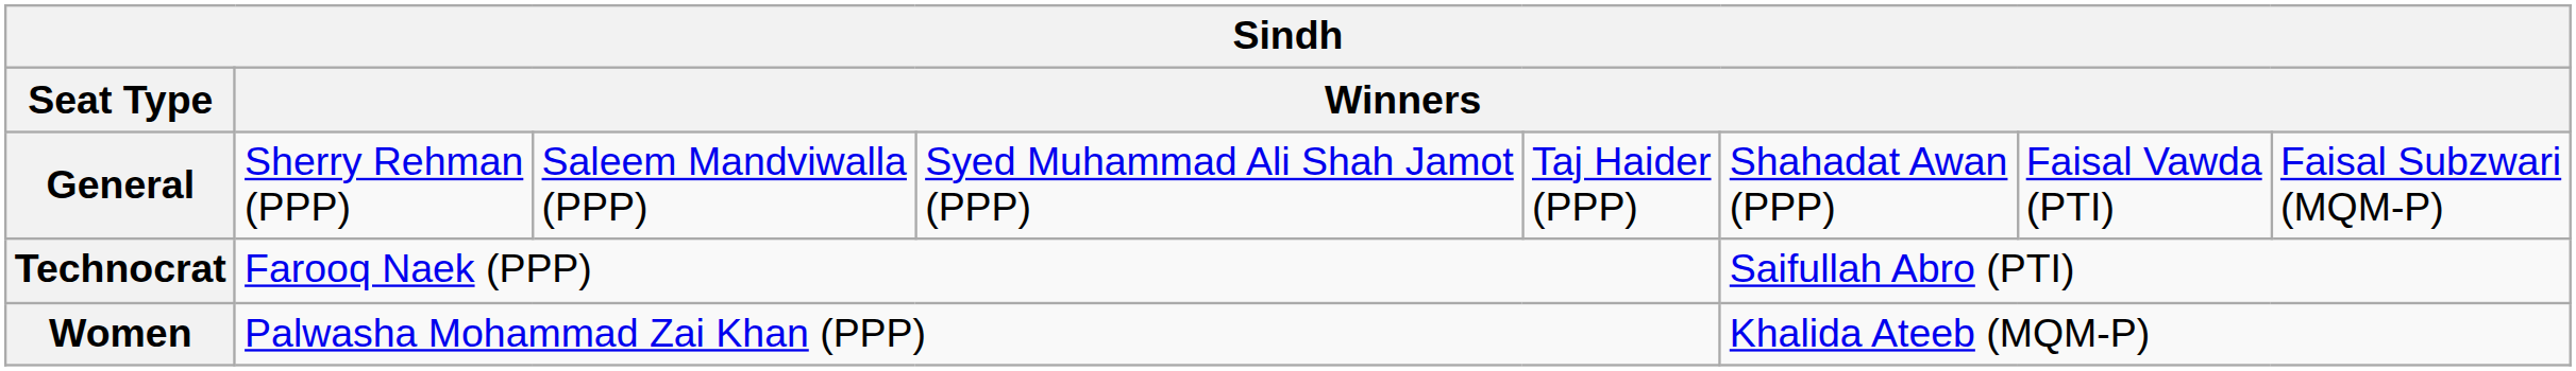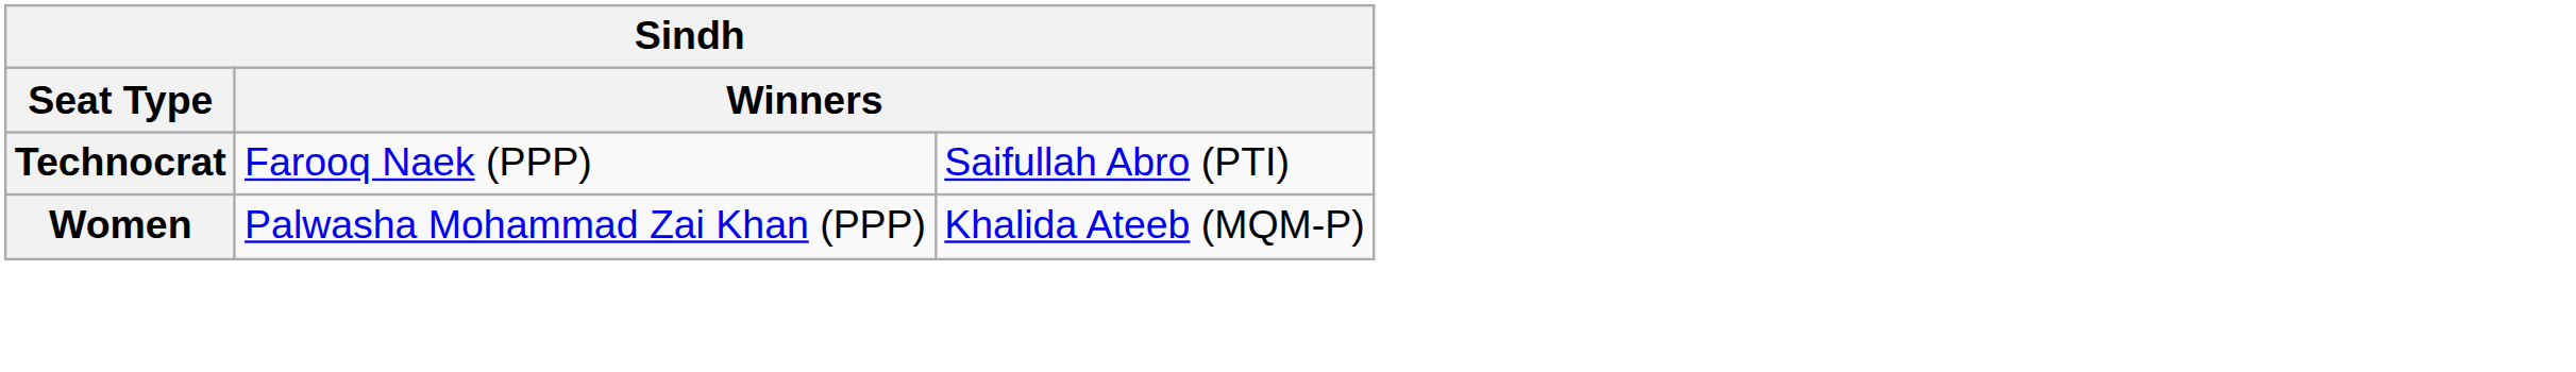- row: General | Sherry Rehman (PPP) | Saleem Mandviwalla (PPP) | Syed Muhammad Ali Shah Jamot (PPP) | Taj Haider (PPP) | Shahadat Awan (PPP) | Faisal Vawda (PTI) | Faisal Subzwari (MQM-P)
